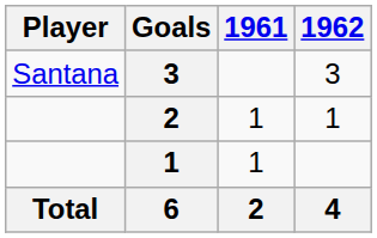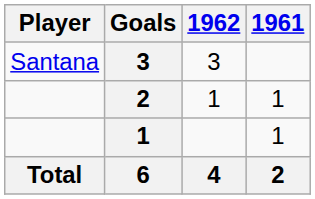columns swapped: 1961 <-> 1962
